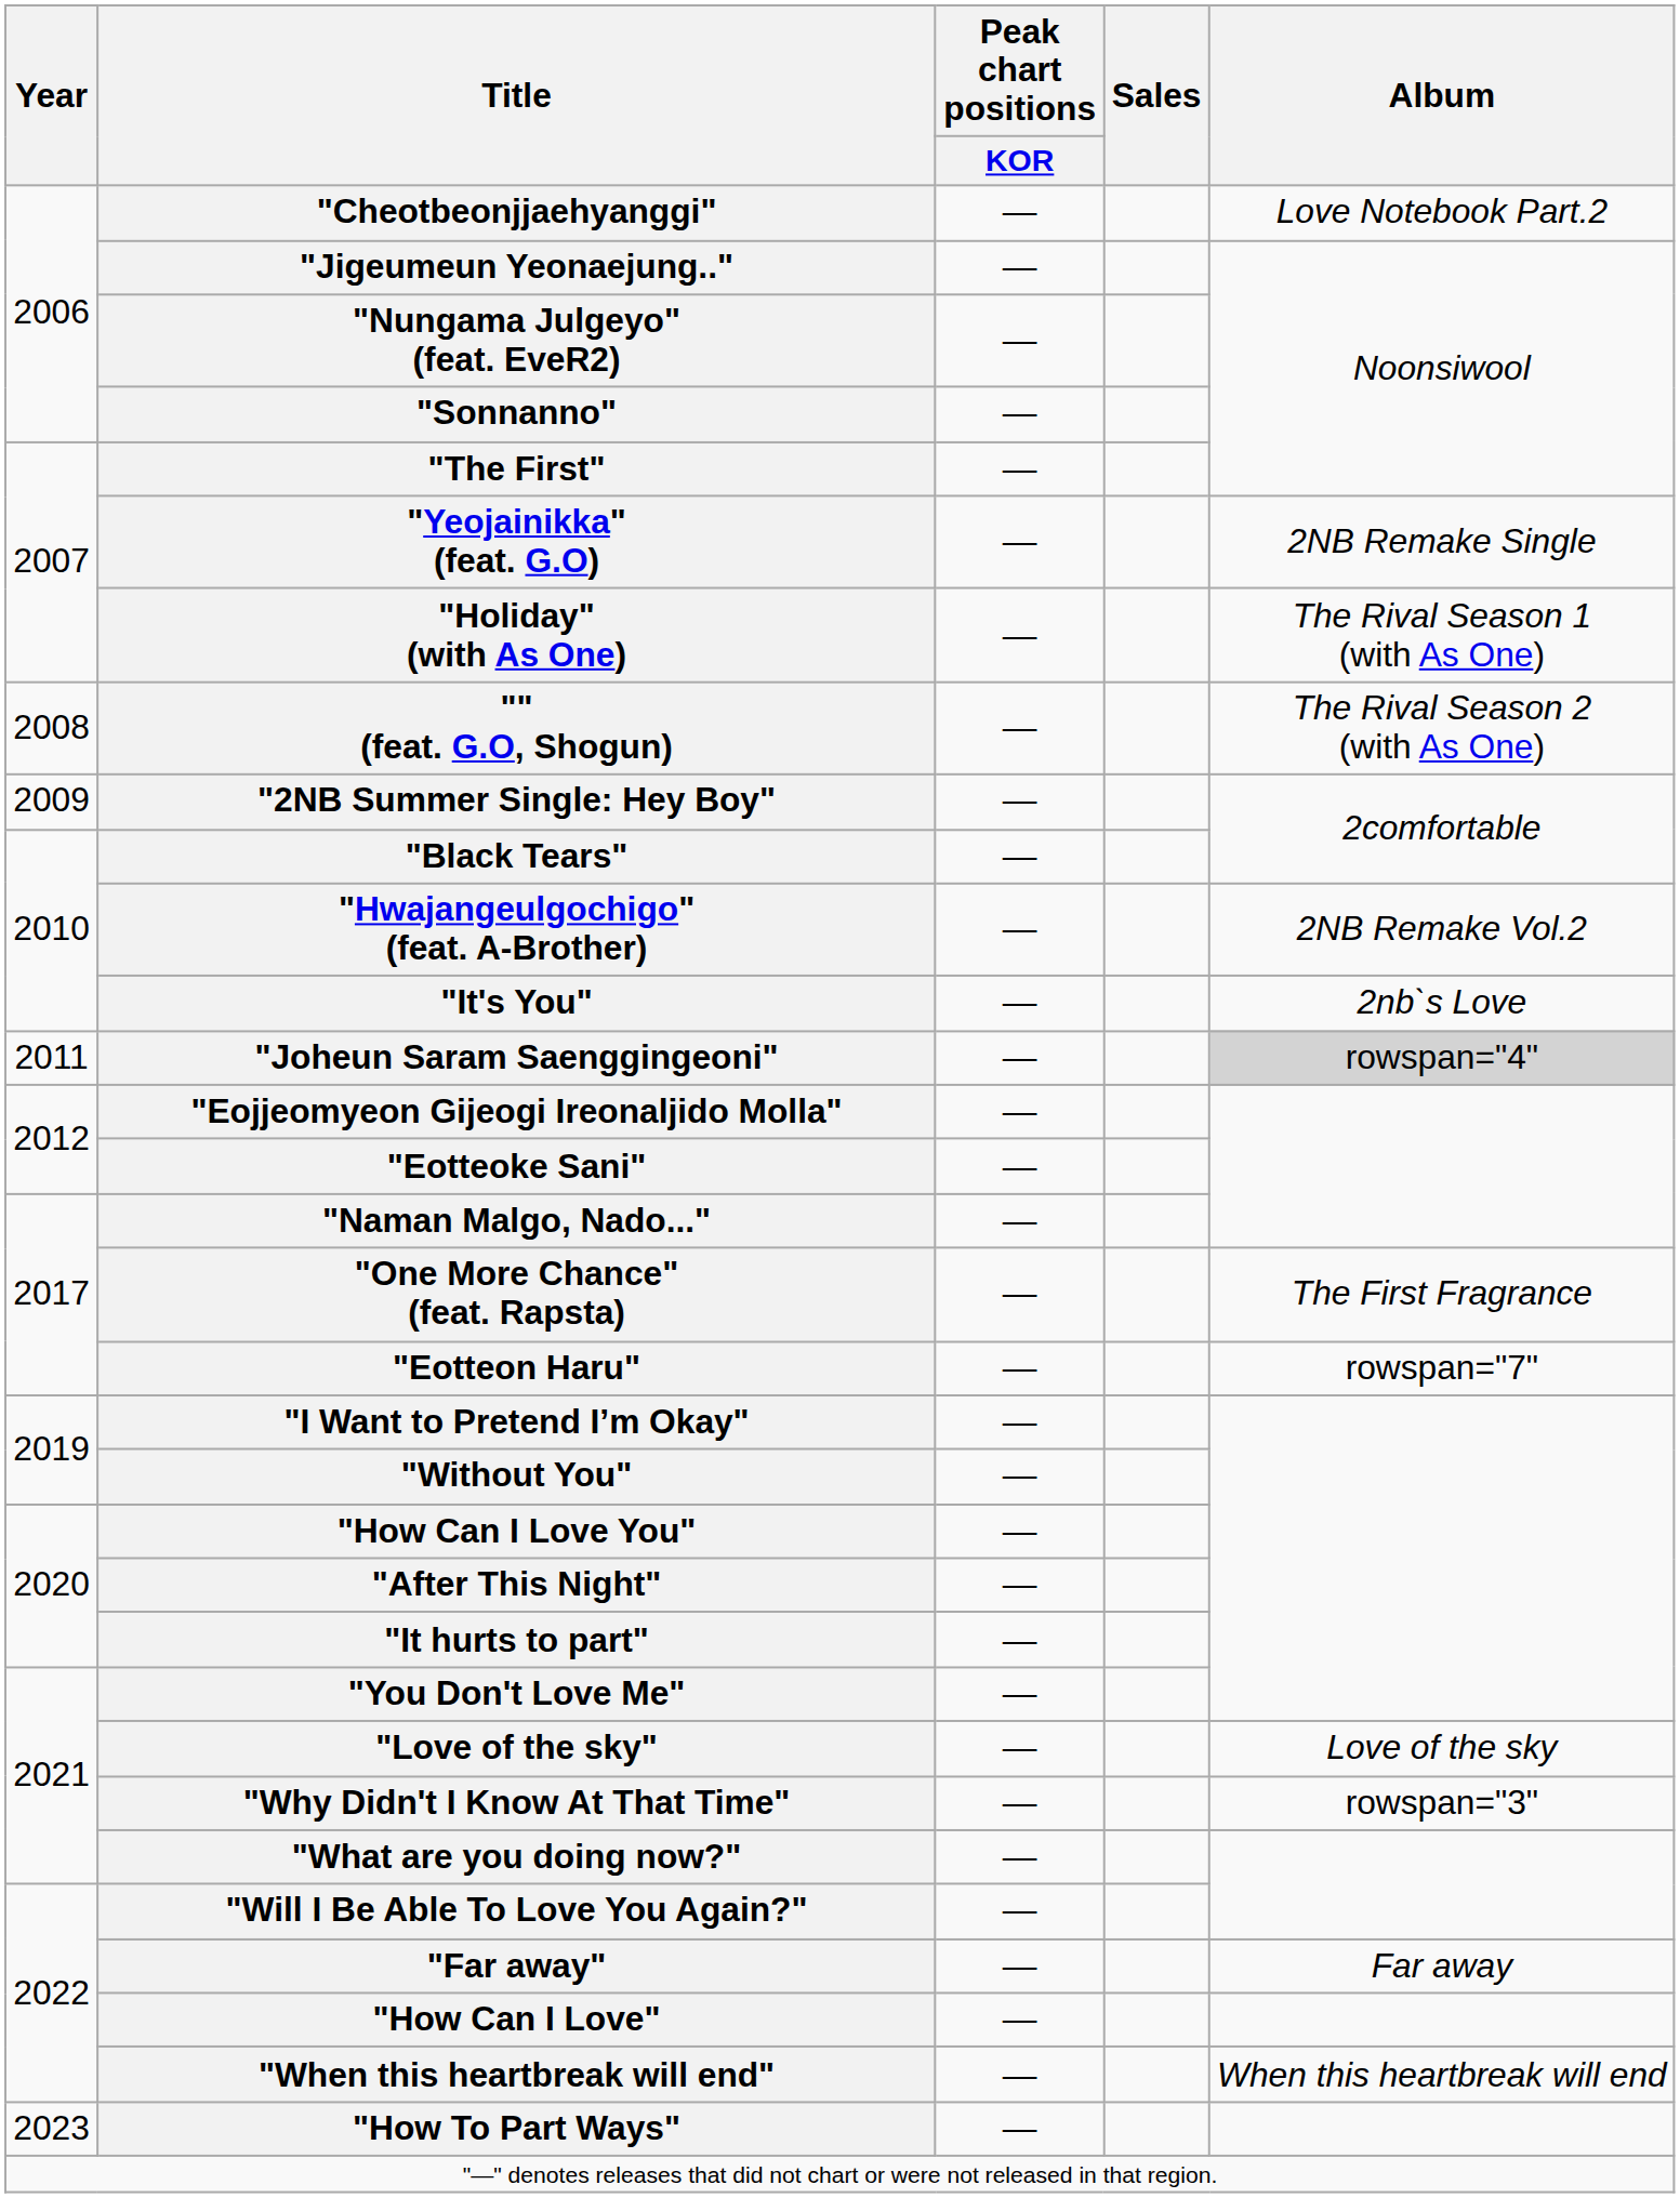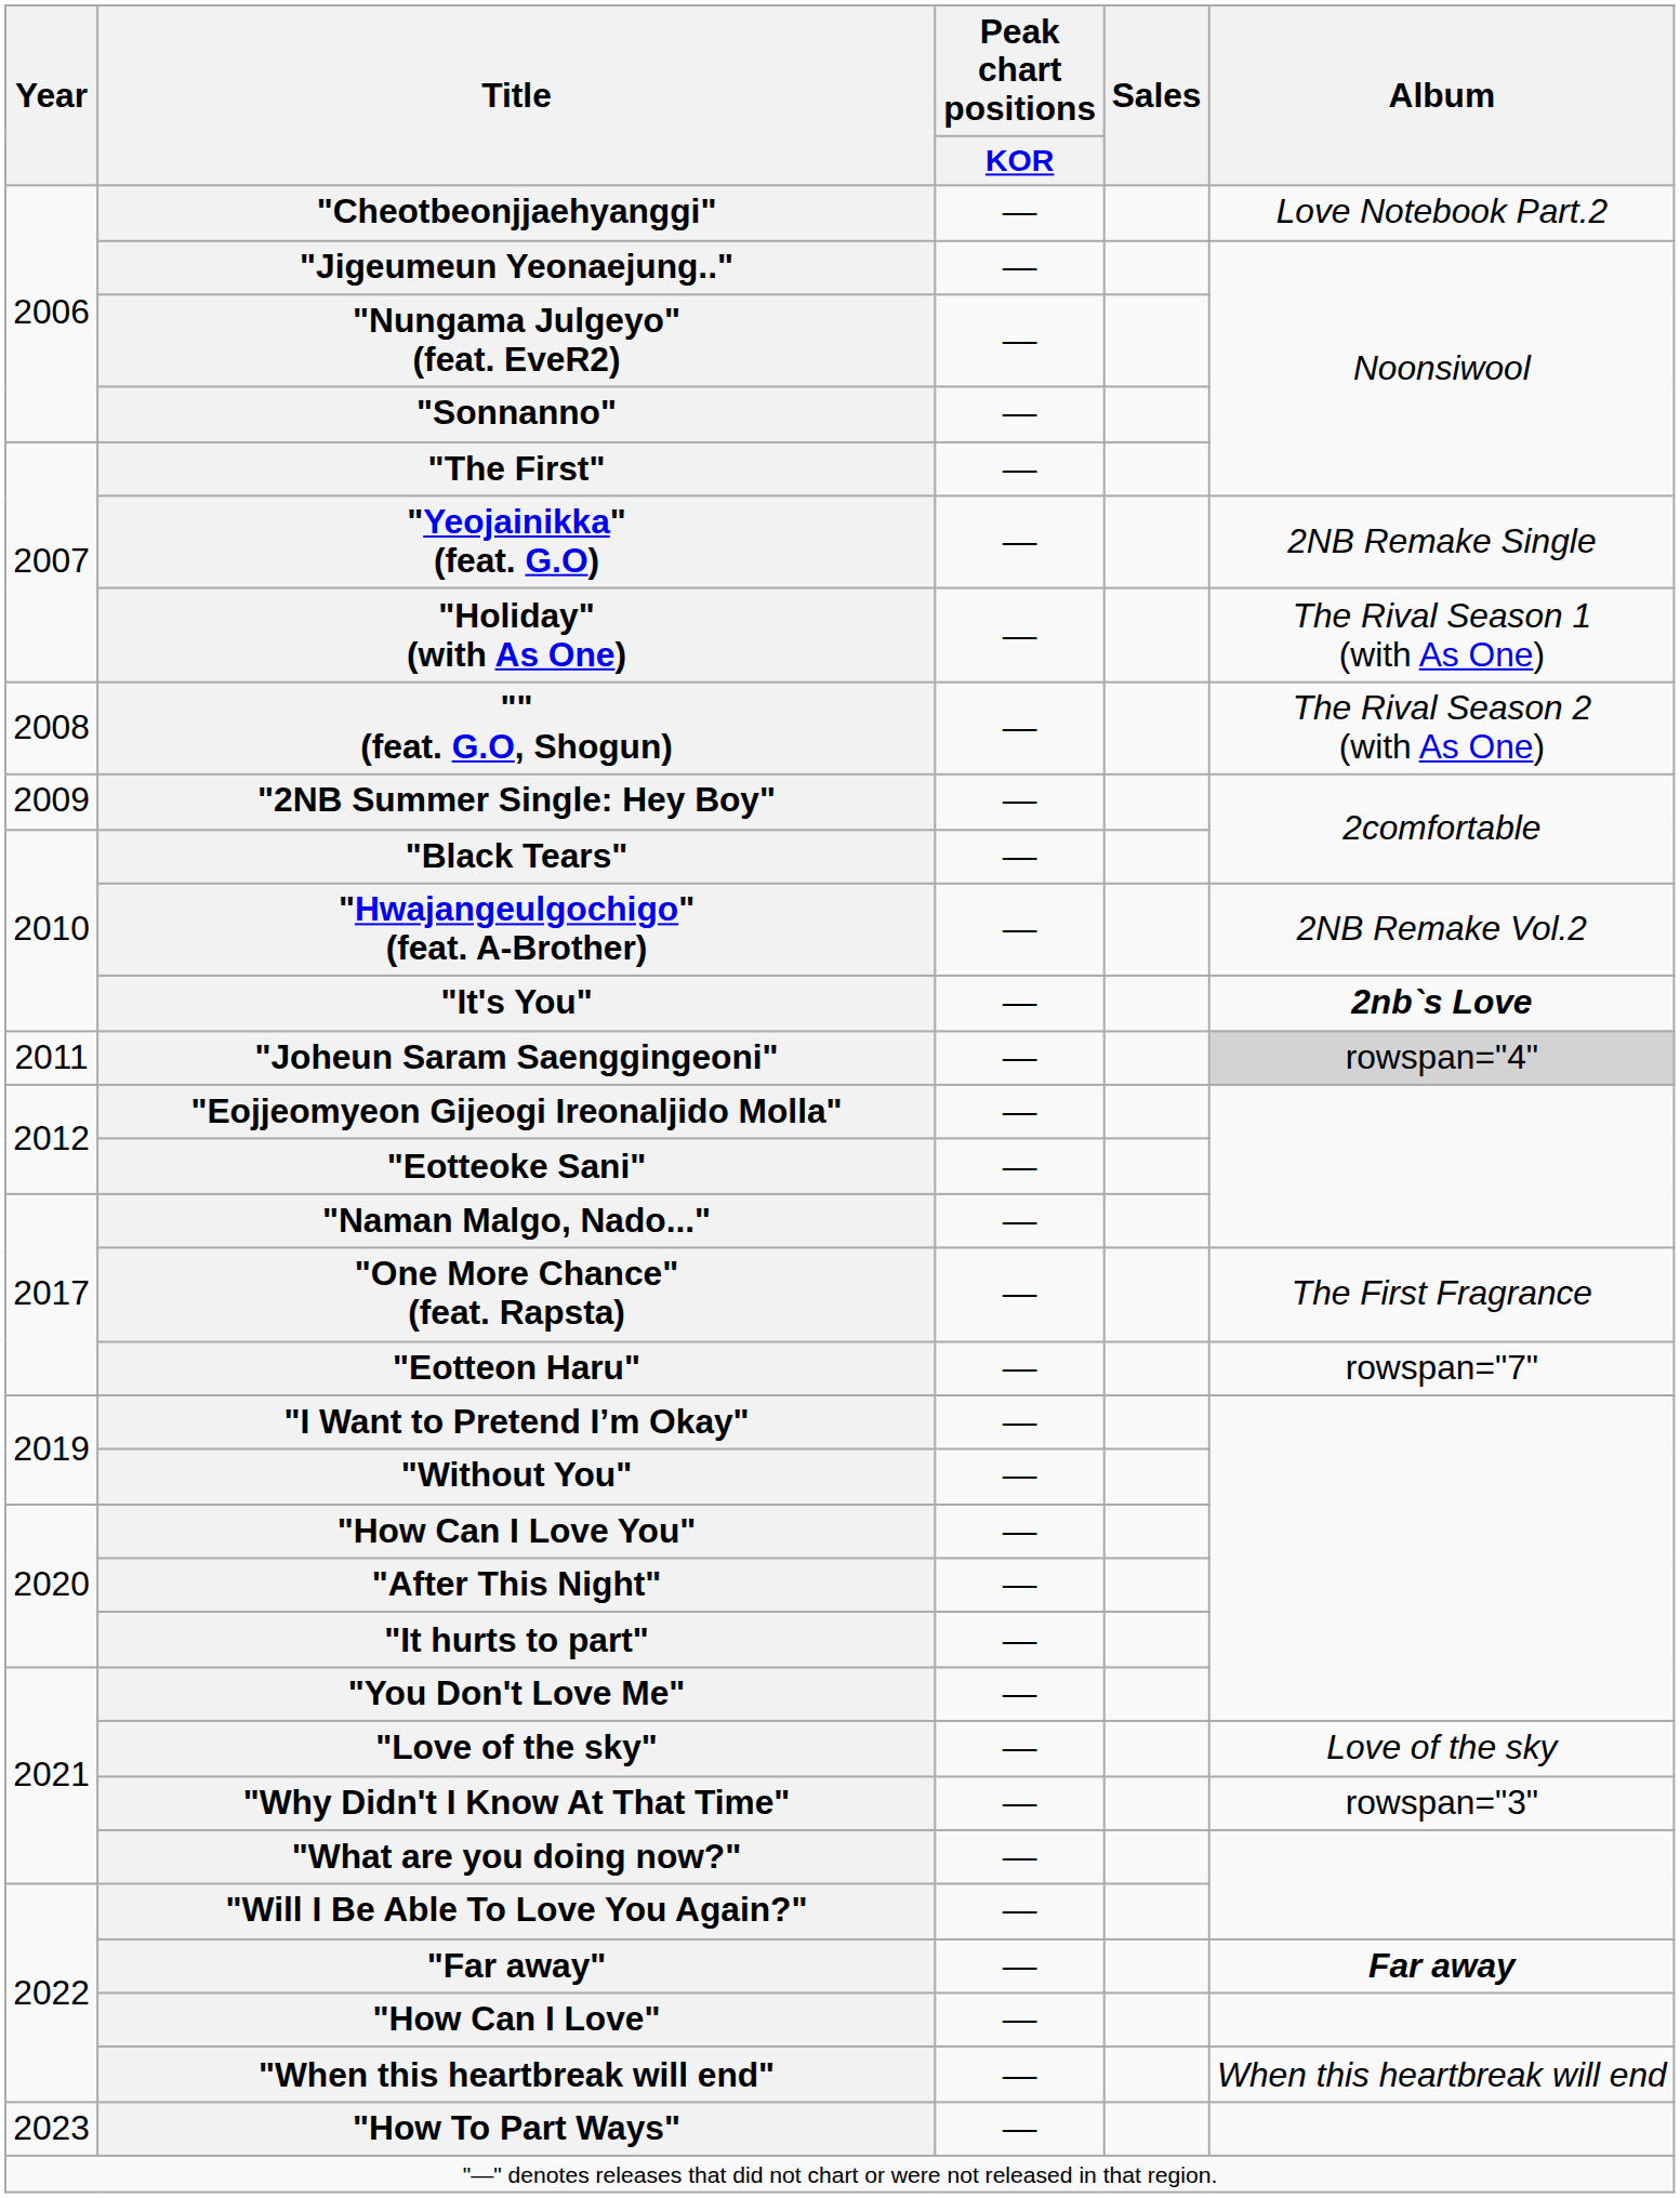"It's You" | Album: normal -> bold
"Far away" | Album: normal -> bold
